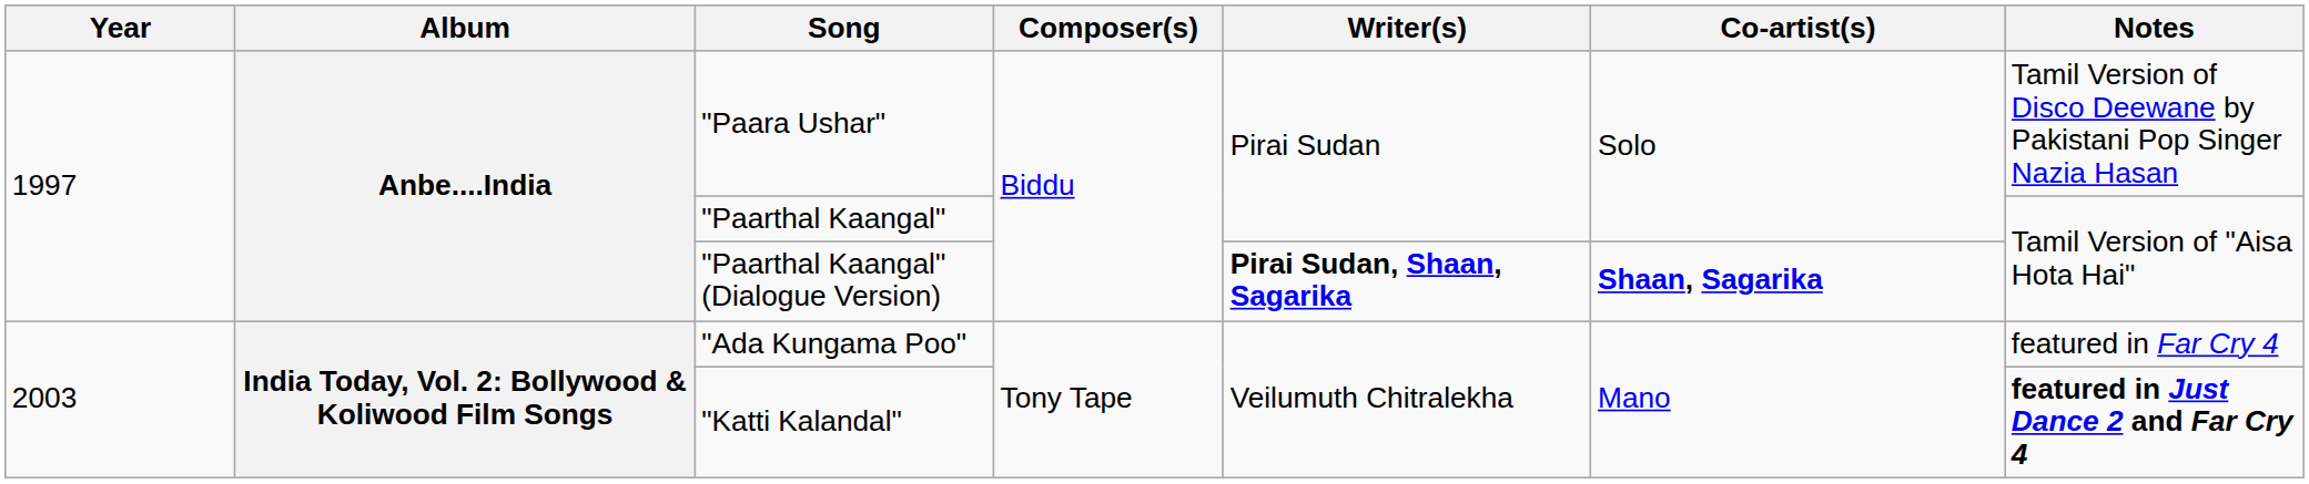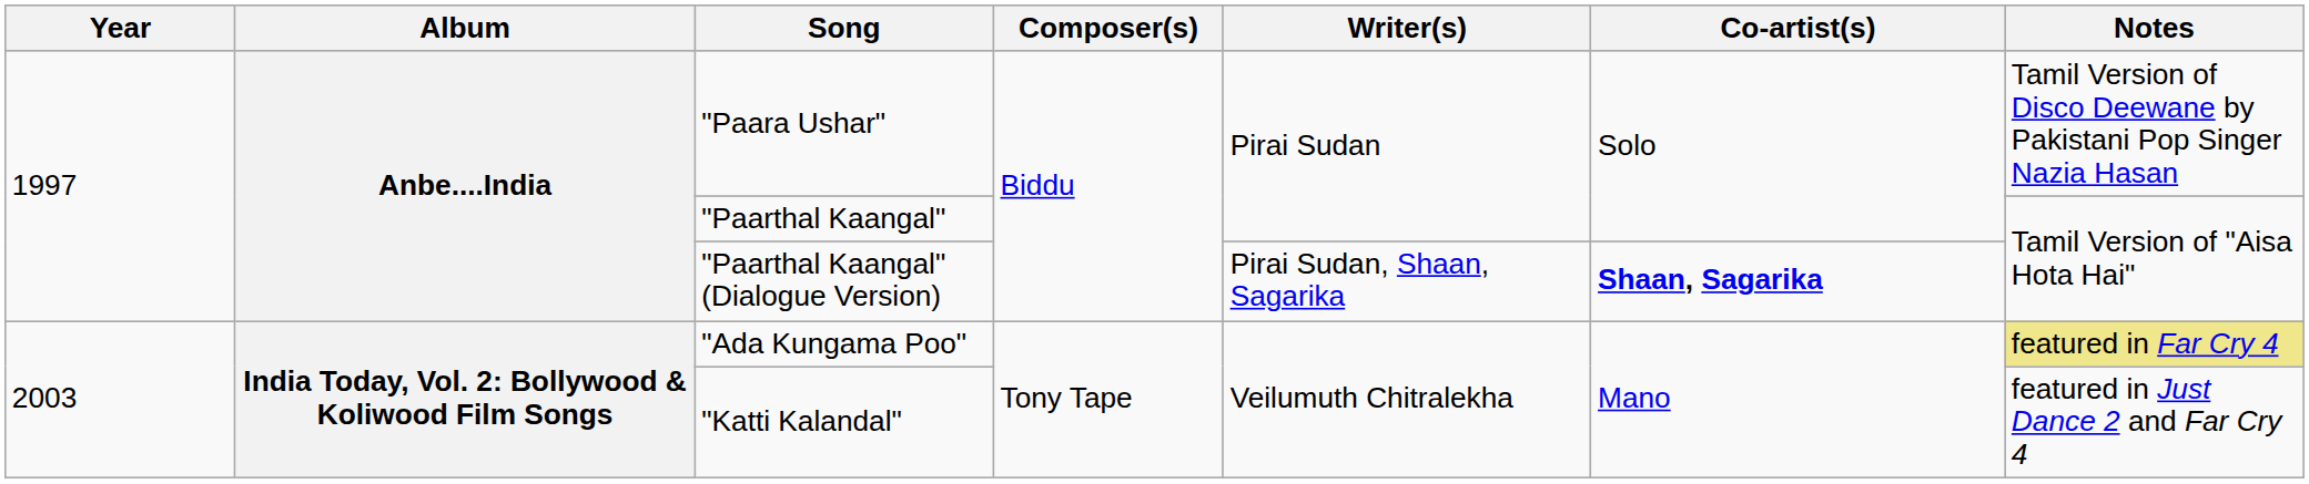"Paarthal Kaangal" (Dialogue Version) | Writer(s): bold -> normal
"Ada Kungama Poo" | Notes: no background -> khaki background
"Katti Kalandal" | Notes: bold -> normal
